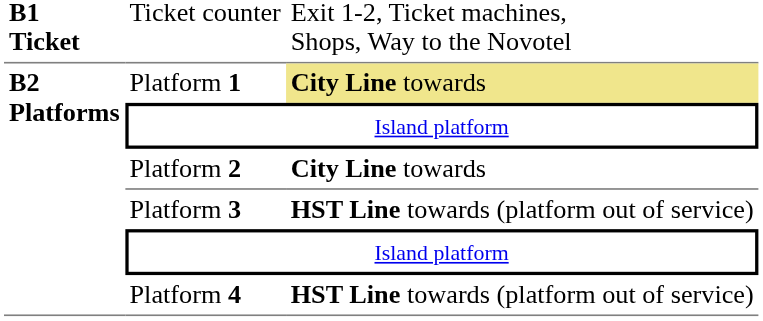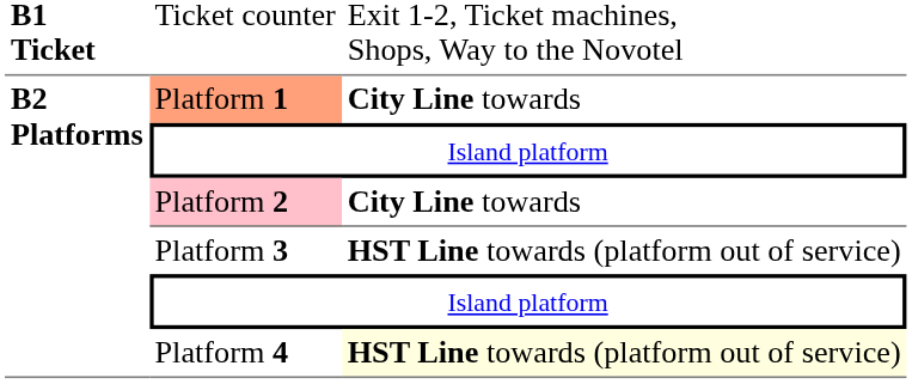Platform 1 | column 2: no background -> lightsalmon background
Platform 1 | column 3: khaki background -> no background
Platform 2 | column 2: no background -> pink background
Platform 4 | column 3: no background -> lightyellow background
